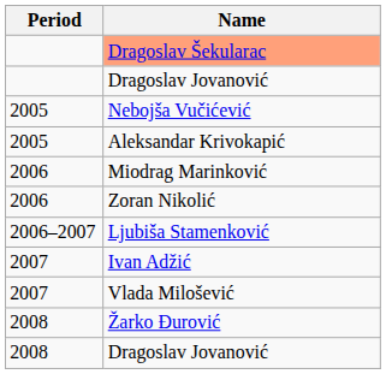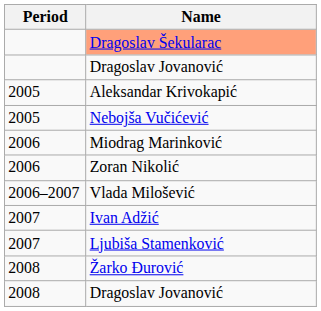row 4 | Name: Nebojša Vučićević -> Aleksandar Krivokapić
row 5 | Name: Aleksandar Krivokapić -> Nebojša Vučićević
row 8 | Name: Ljubiša Stamenković -> Vlada Milošević
row 10 | Name: Vlada Milošević -> Ljubiša Stamenković
